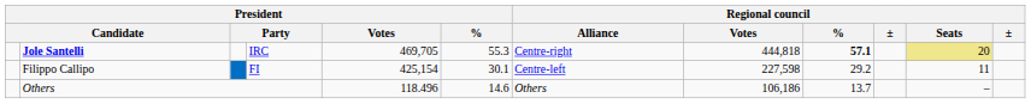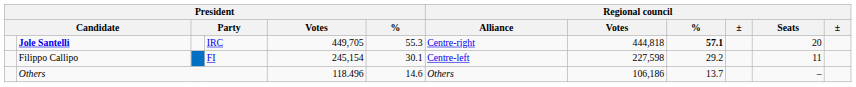Jole Santelli | President / Votes: 469,705 -> 449,705
Jole Santelli | Regional council / Seats: khaki background -> no background
Filippo Callipo | President / Votes: 425,154 -> 245,154
